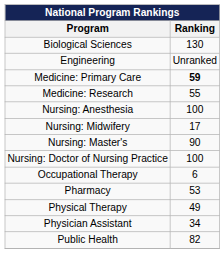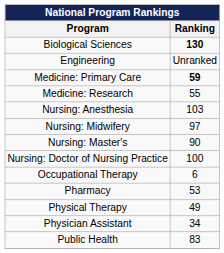Biological Sciences | Ranking: normal -> bold
Nursing: Anesthesia | Ranking: 100 -> 103
Nursing: Midwifery | Ranking: 17 -> 97
Public Health | Ranking: 82 -> 83
